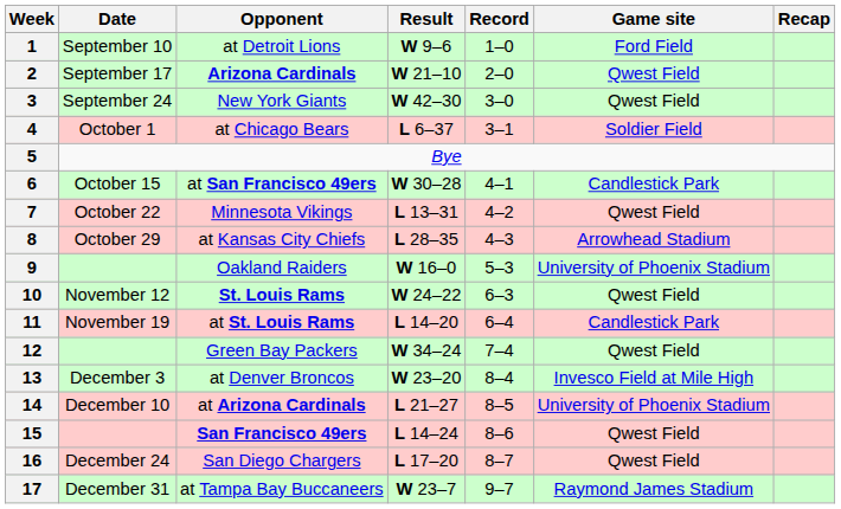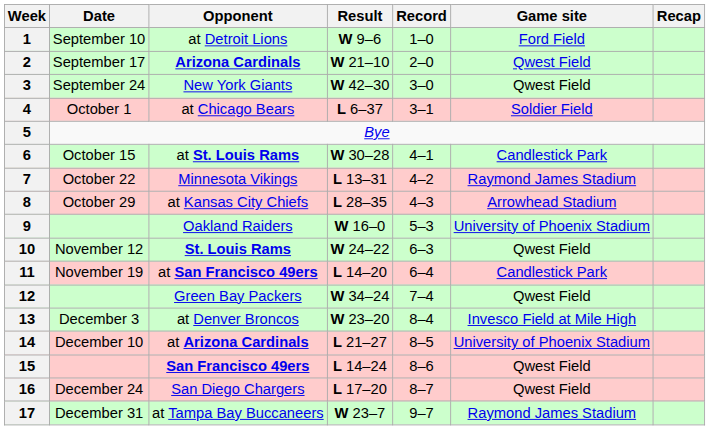6 | Opponent: at San Francisco 49ers -> at St. Louis Rams
7 | Game site: Qwest Field -> Raymond James Stadium
11 | Opponent: at St. Louis Rams -> at San Francisco 49ers
